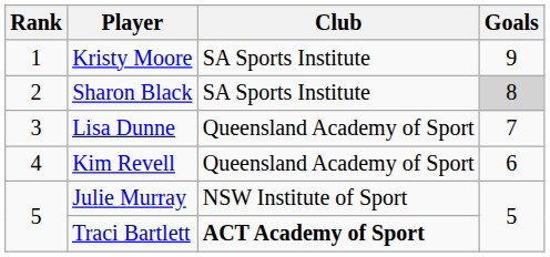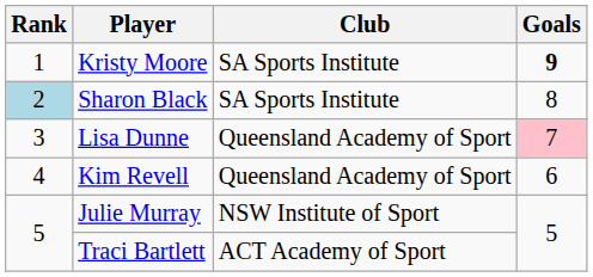Kristy Moore | Goals: normal -> bold
Sharon Black | Rank: no background -> lightblue background
Sharon Black | Goals: lightgrey background -> no background
Lisa Dunne | Goals: no background -> pink background
Traci Bartlett | Club: bold -> normal
